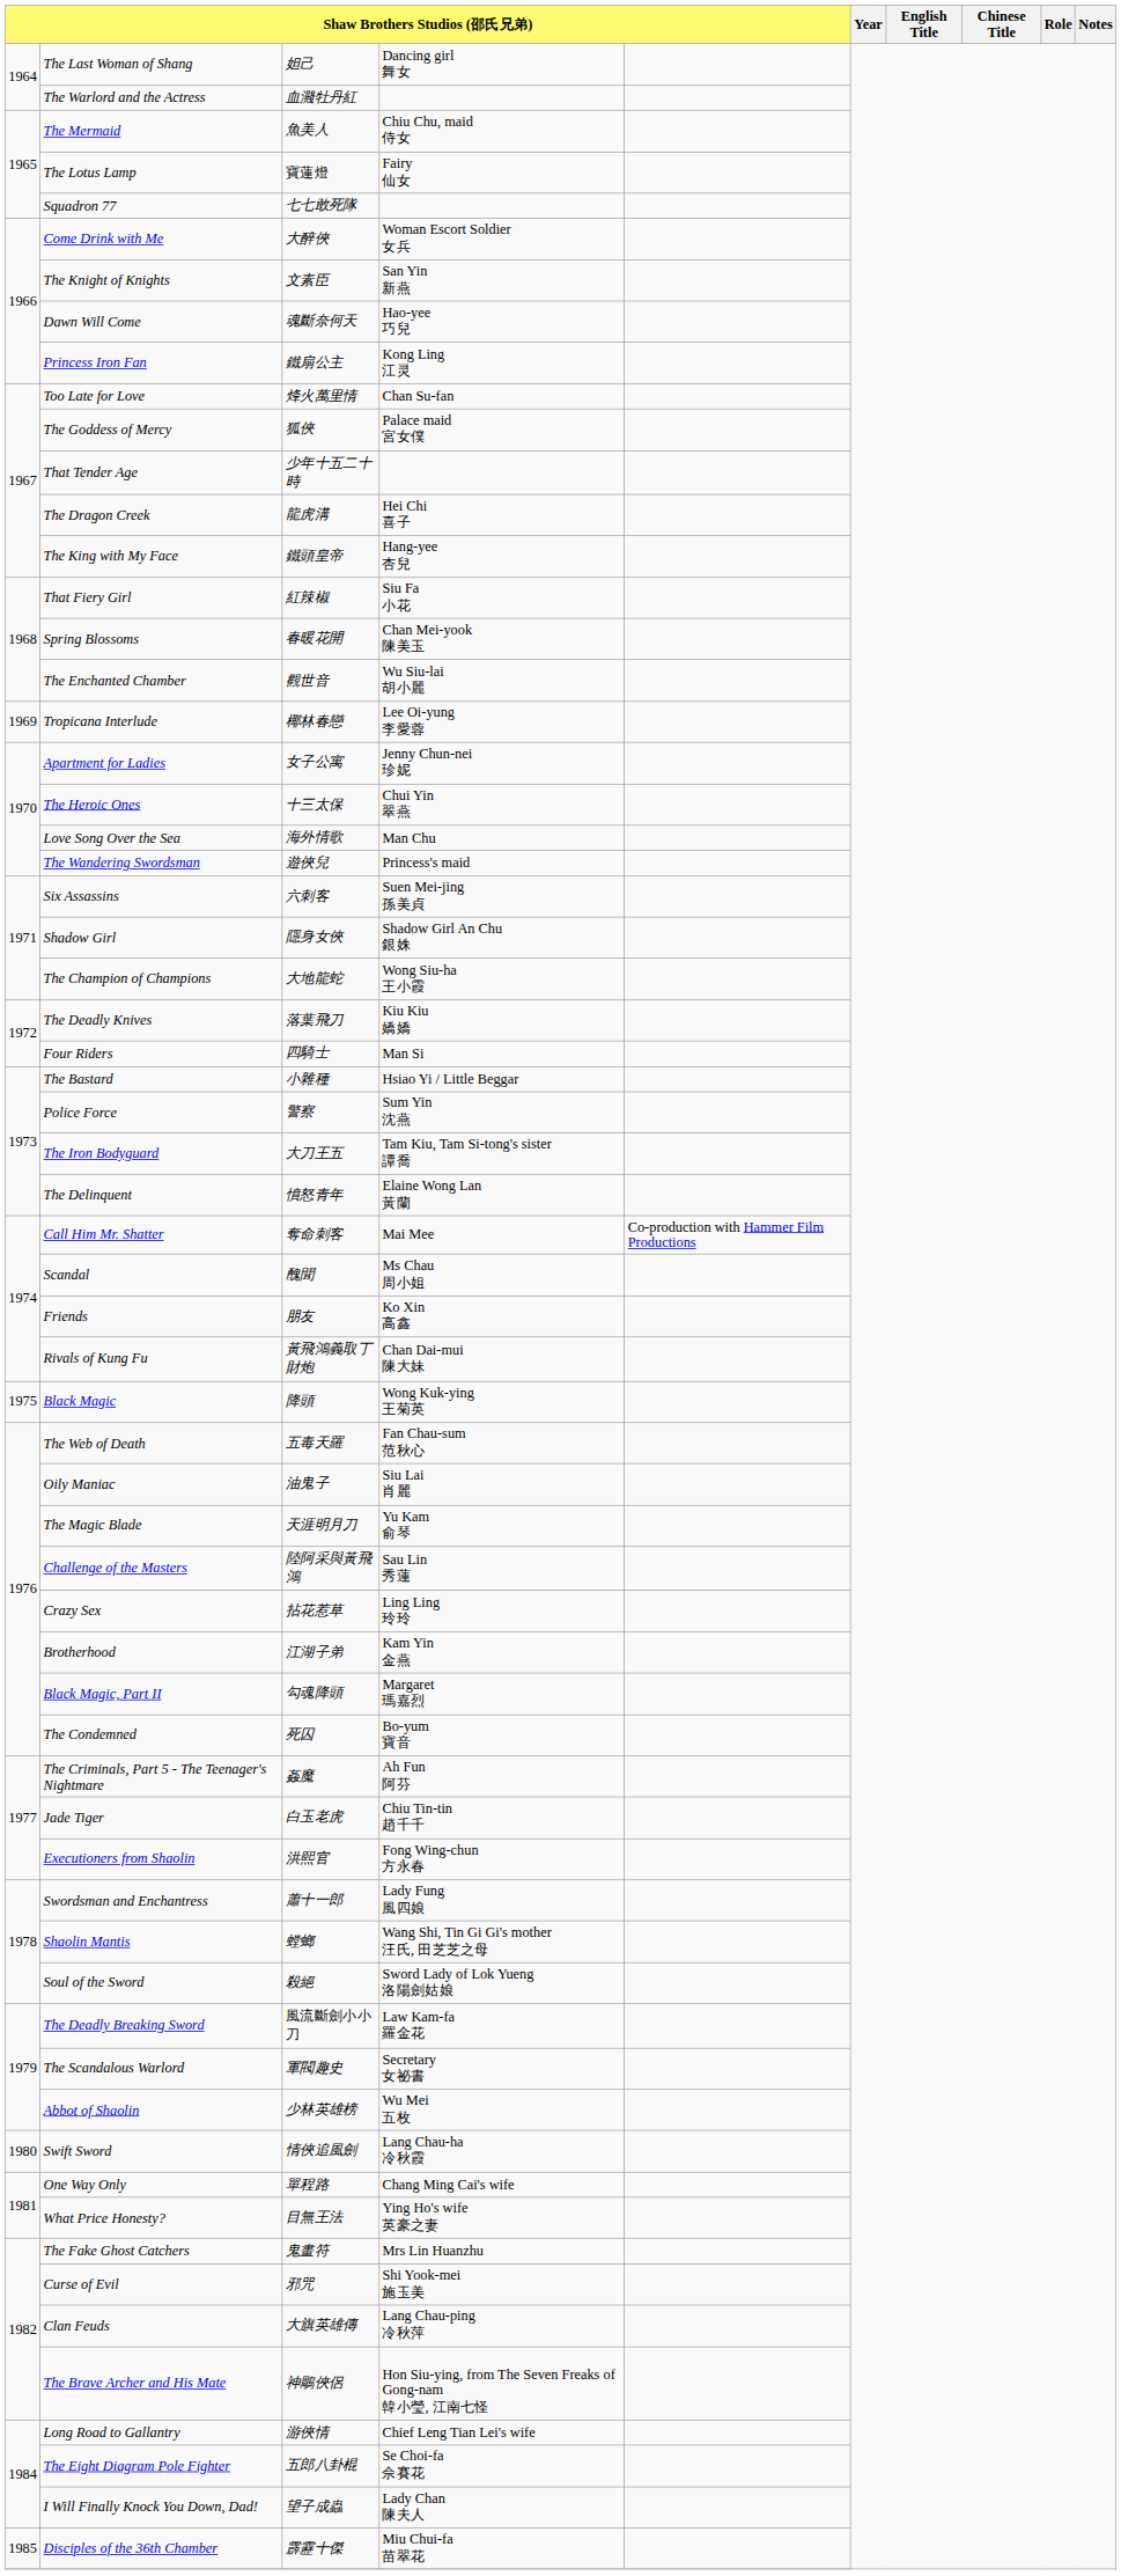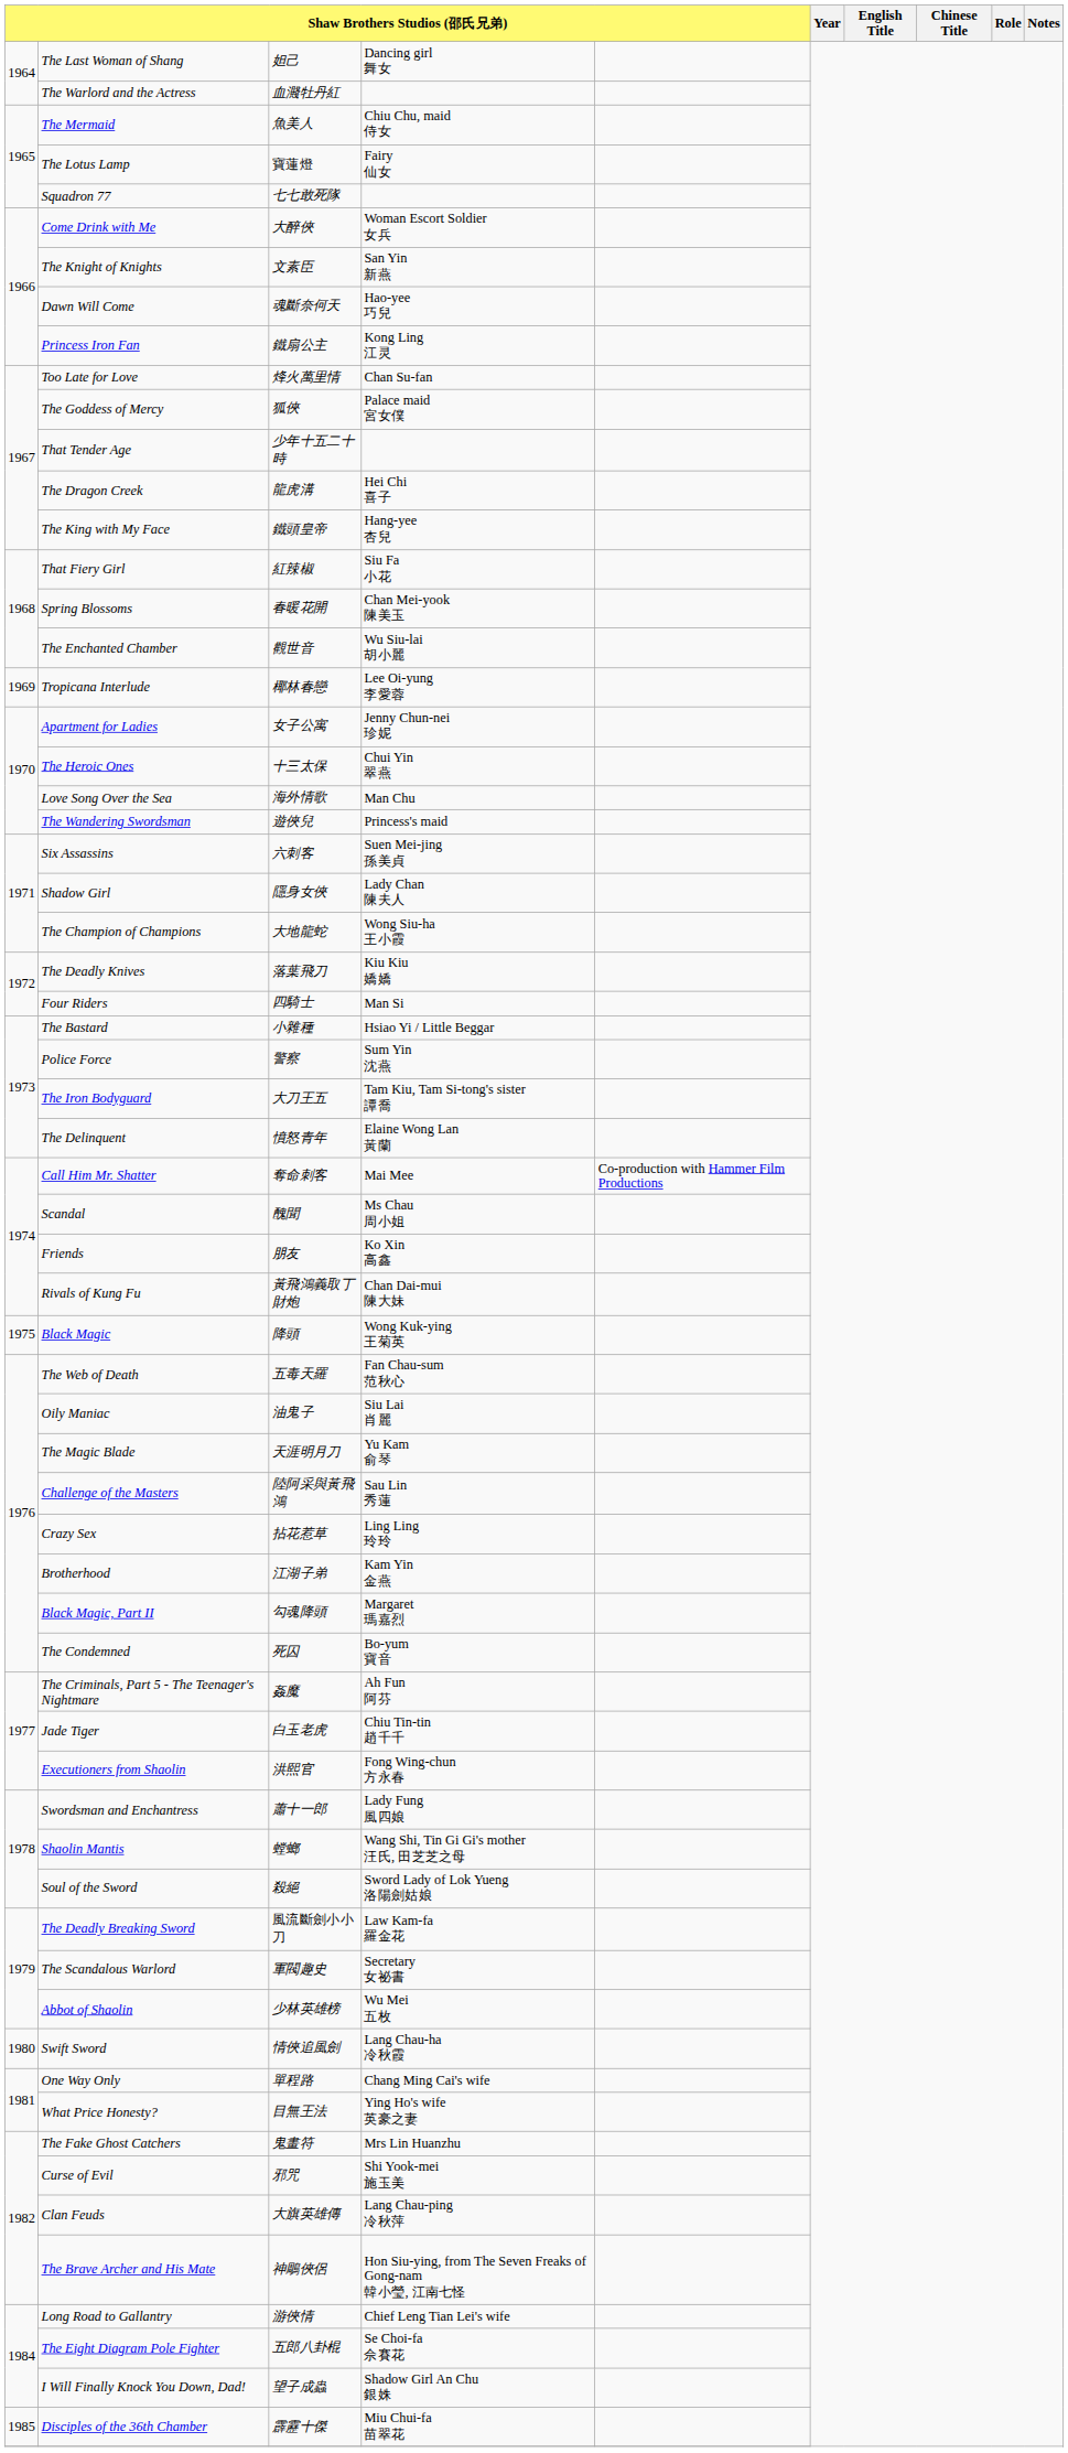Shadow Girl | column 4: Shadow Girl An Chu 銀姝 -> Lady Chan 陳夫人
I Will Finally Knock You Down, Dad! | column 4: Lady Chan 陳夫人 -> Shadow Girl An Chu 銀姝
